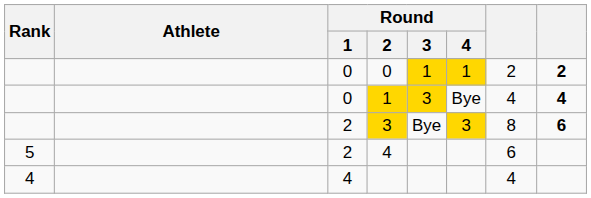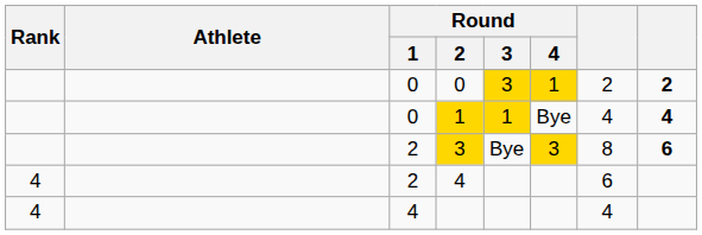row 3 | Round / 3: 1 -> 3
row 4 | Round / 3: 3 -> 1
row 6 | Rank: 5 -> 4
